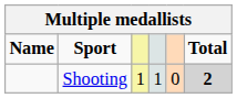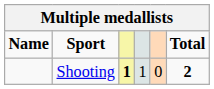Shooting | column 3: normal -> bold
Shooting | Total: lightgrey background -> no background
